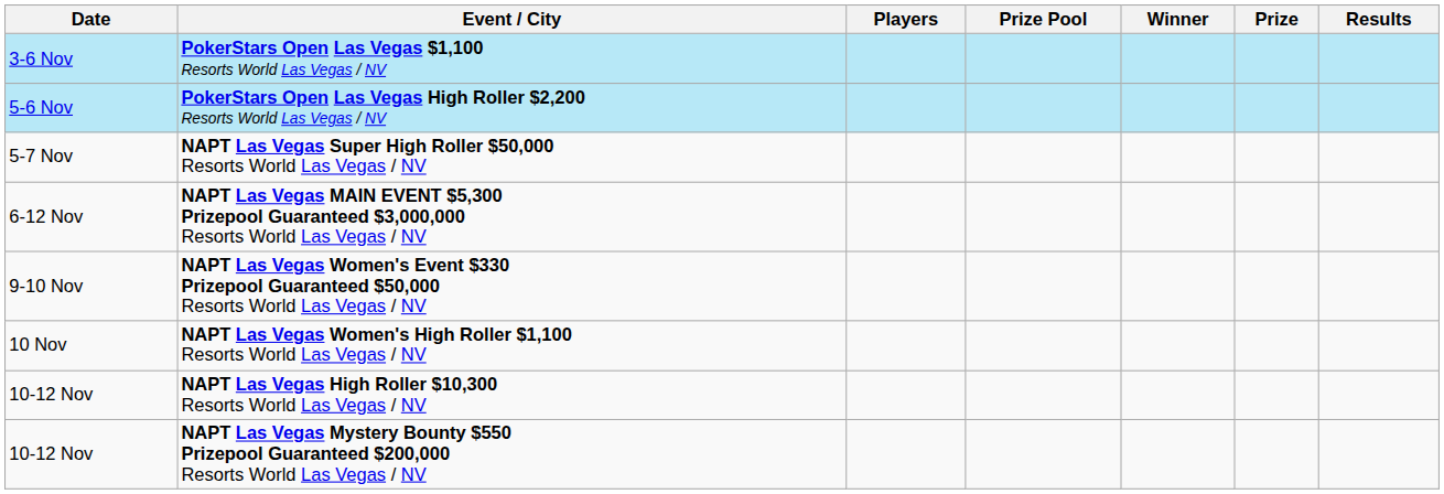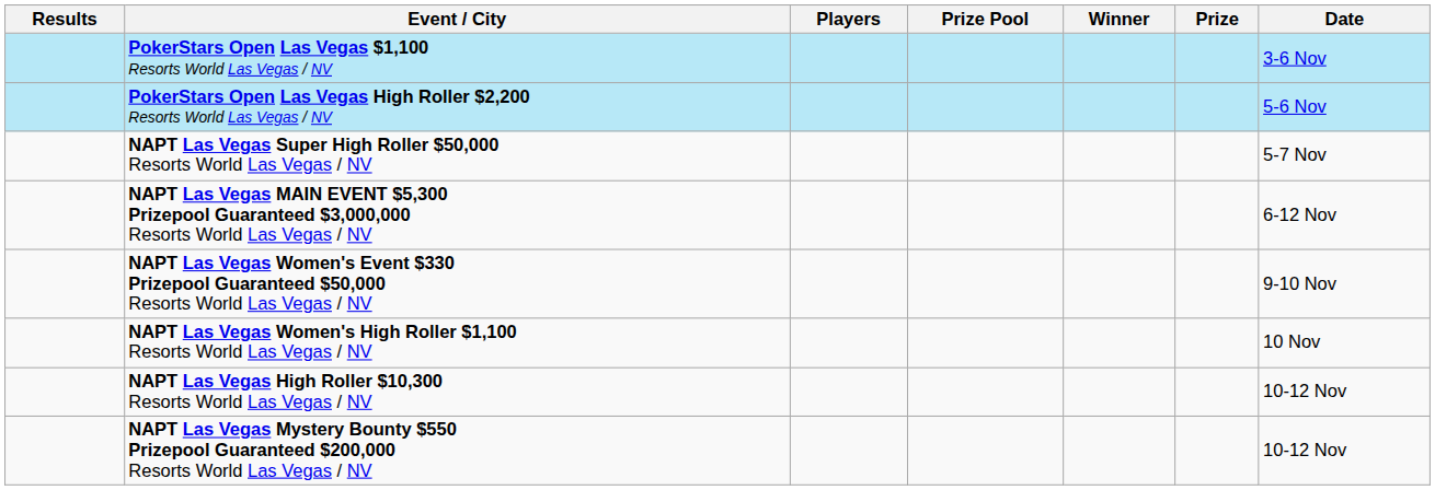columns swapped: Date <-> Results
